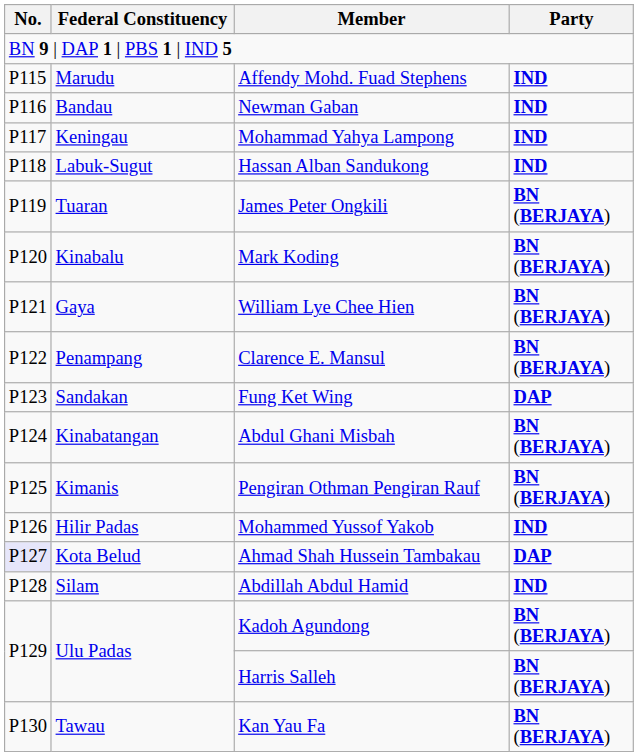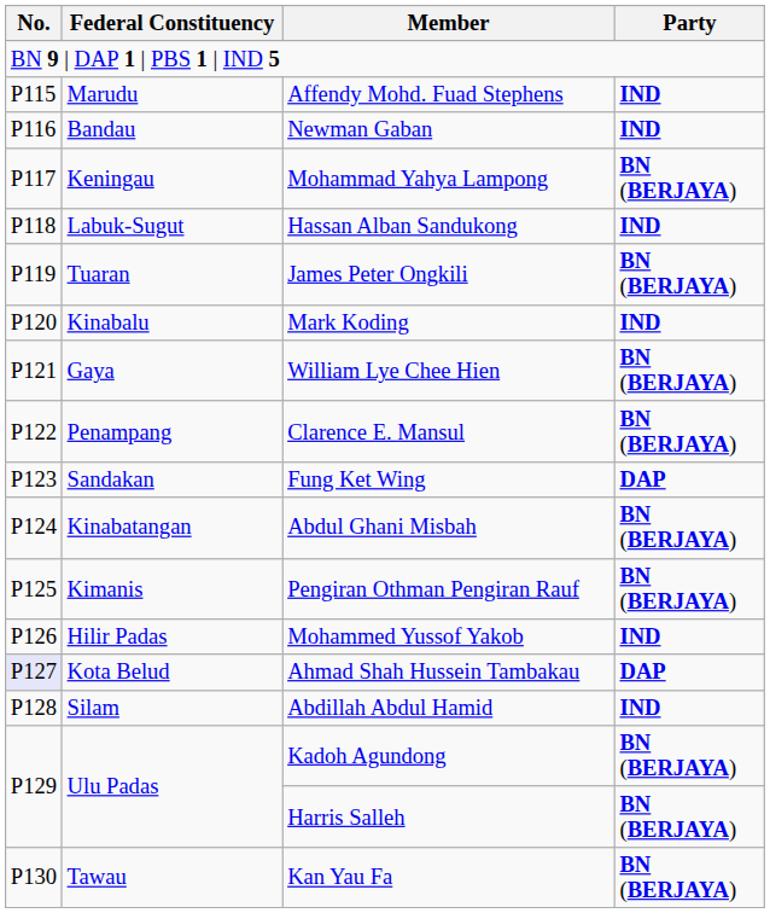Mohammad Yahya Lampong | Party: IND -> BN (BERJAYA)
Mark Koding | Party: BN (BERJAYA) -> IND
